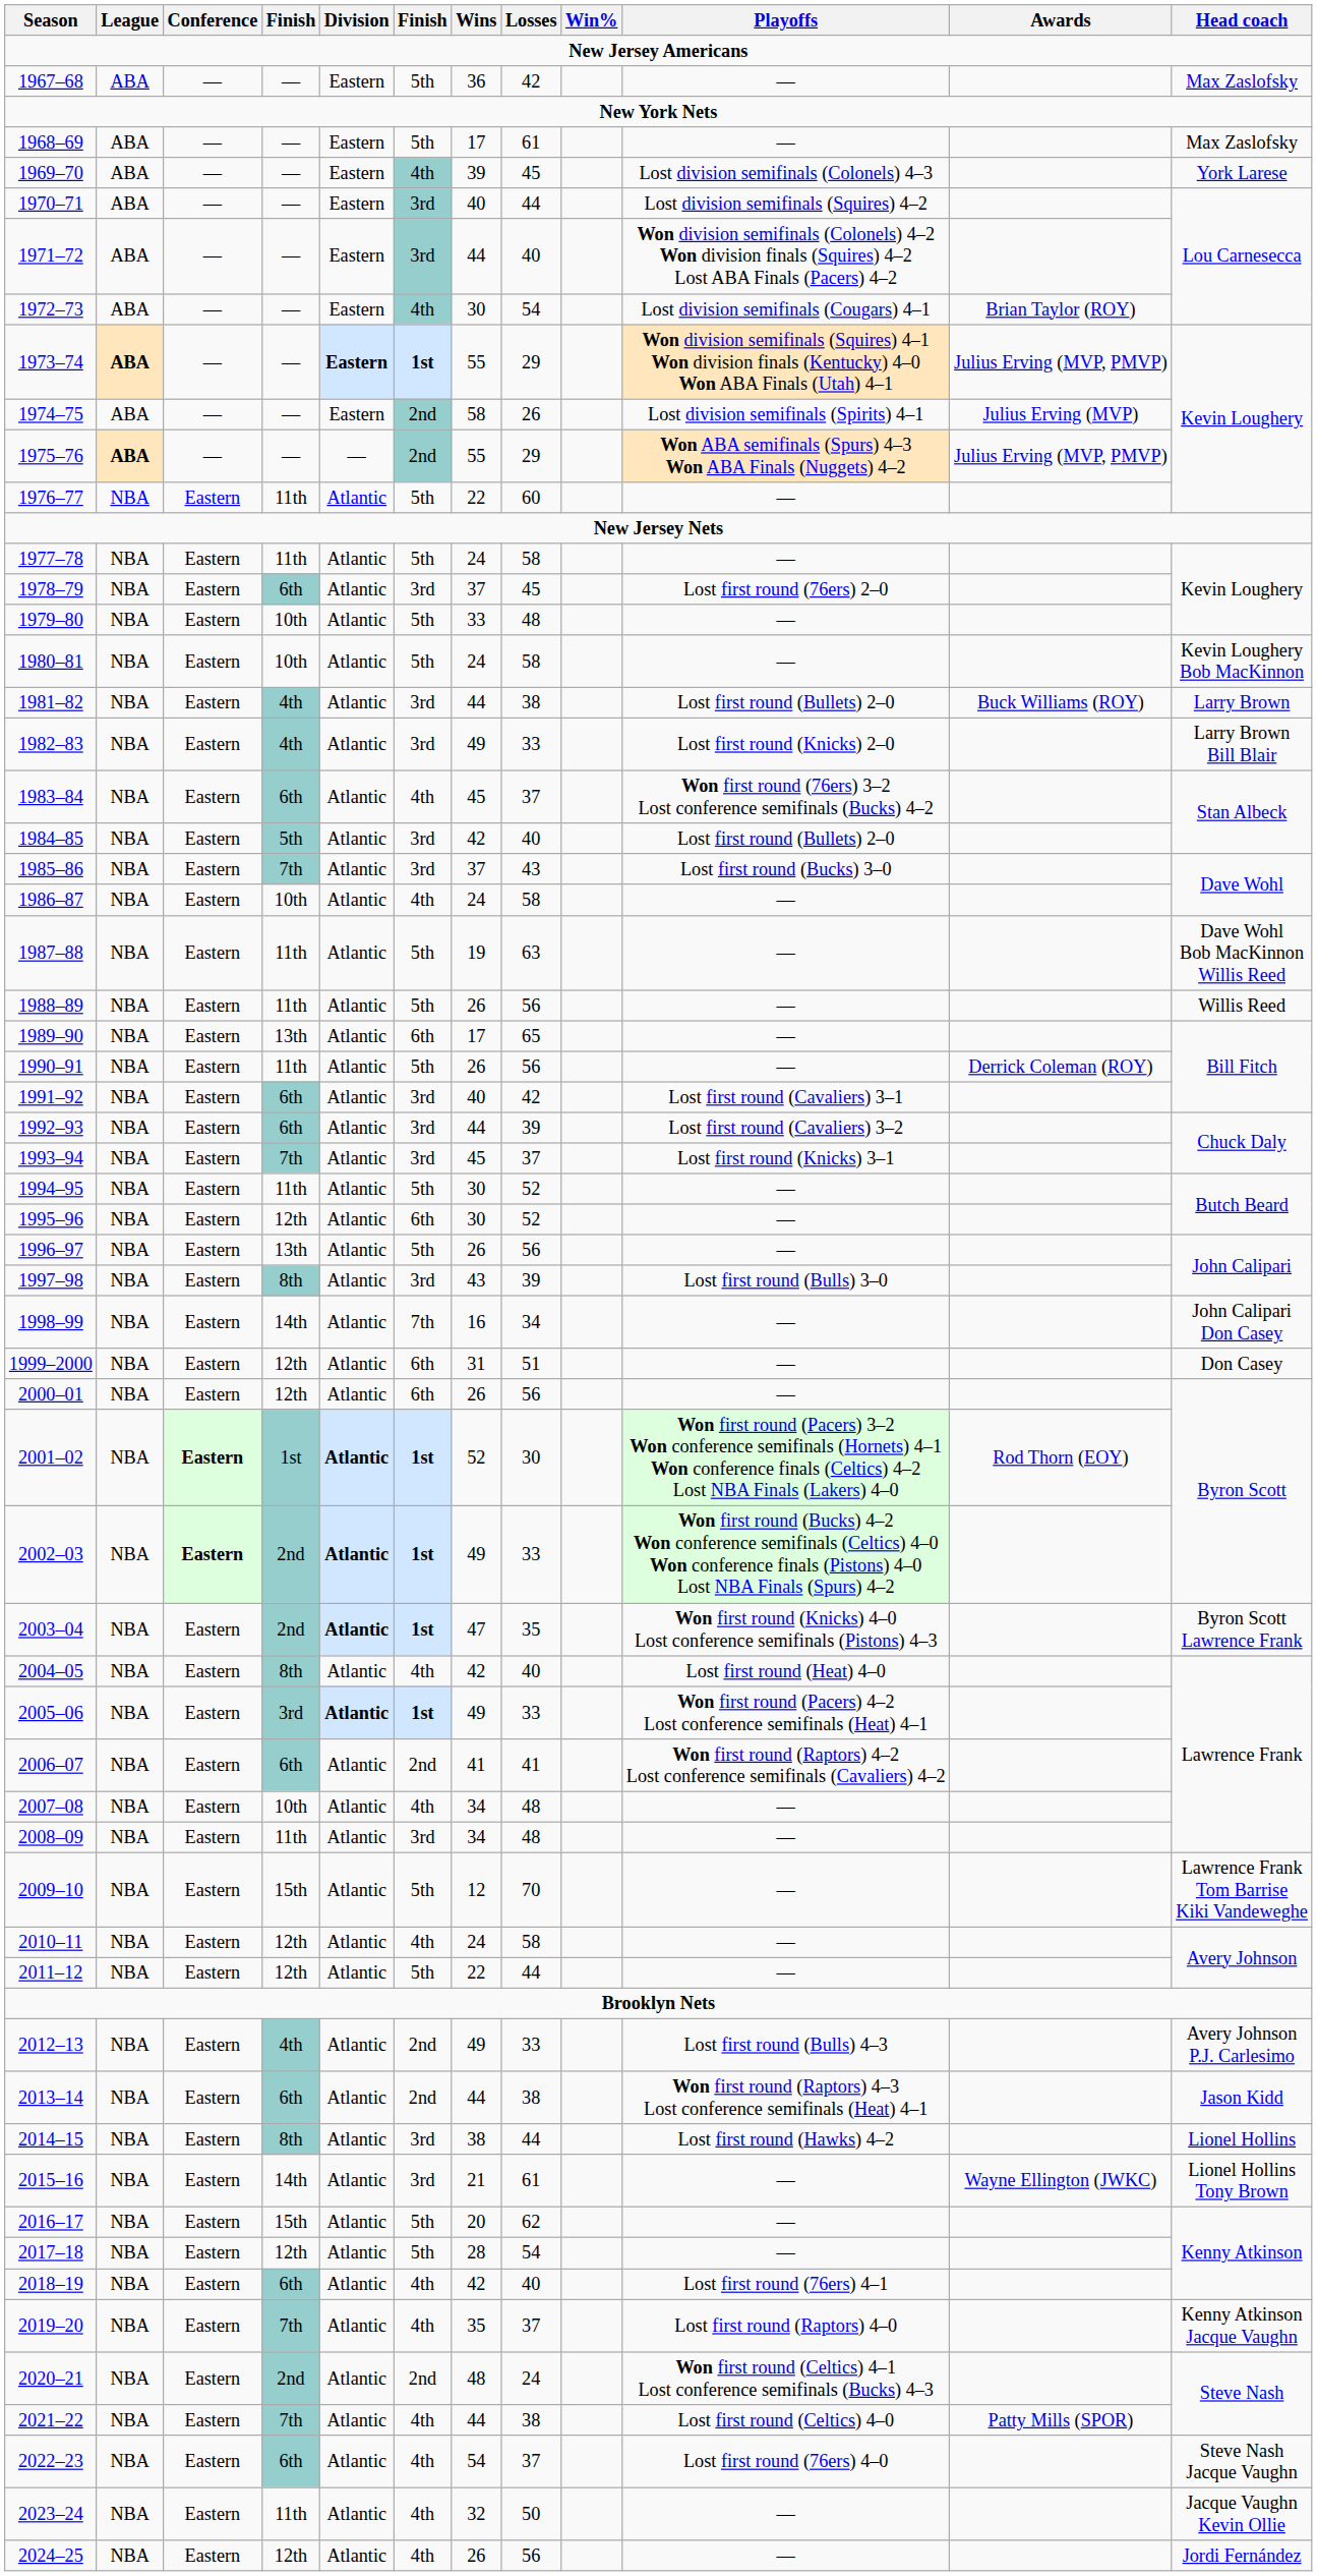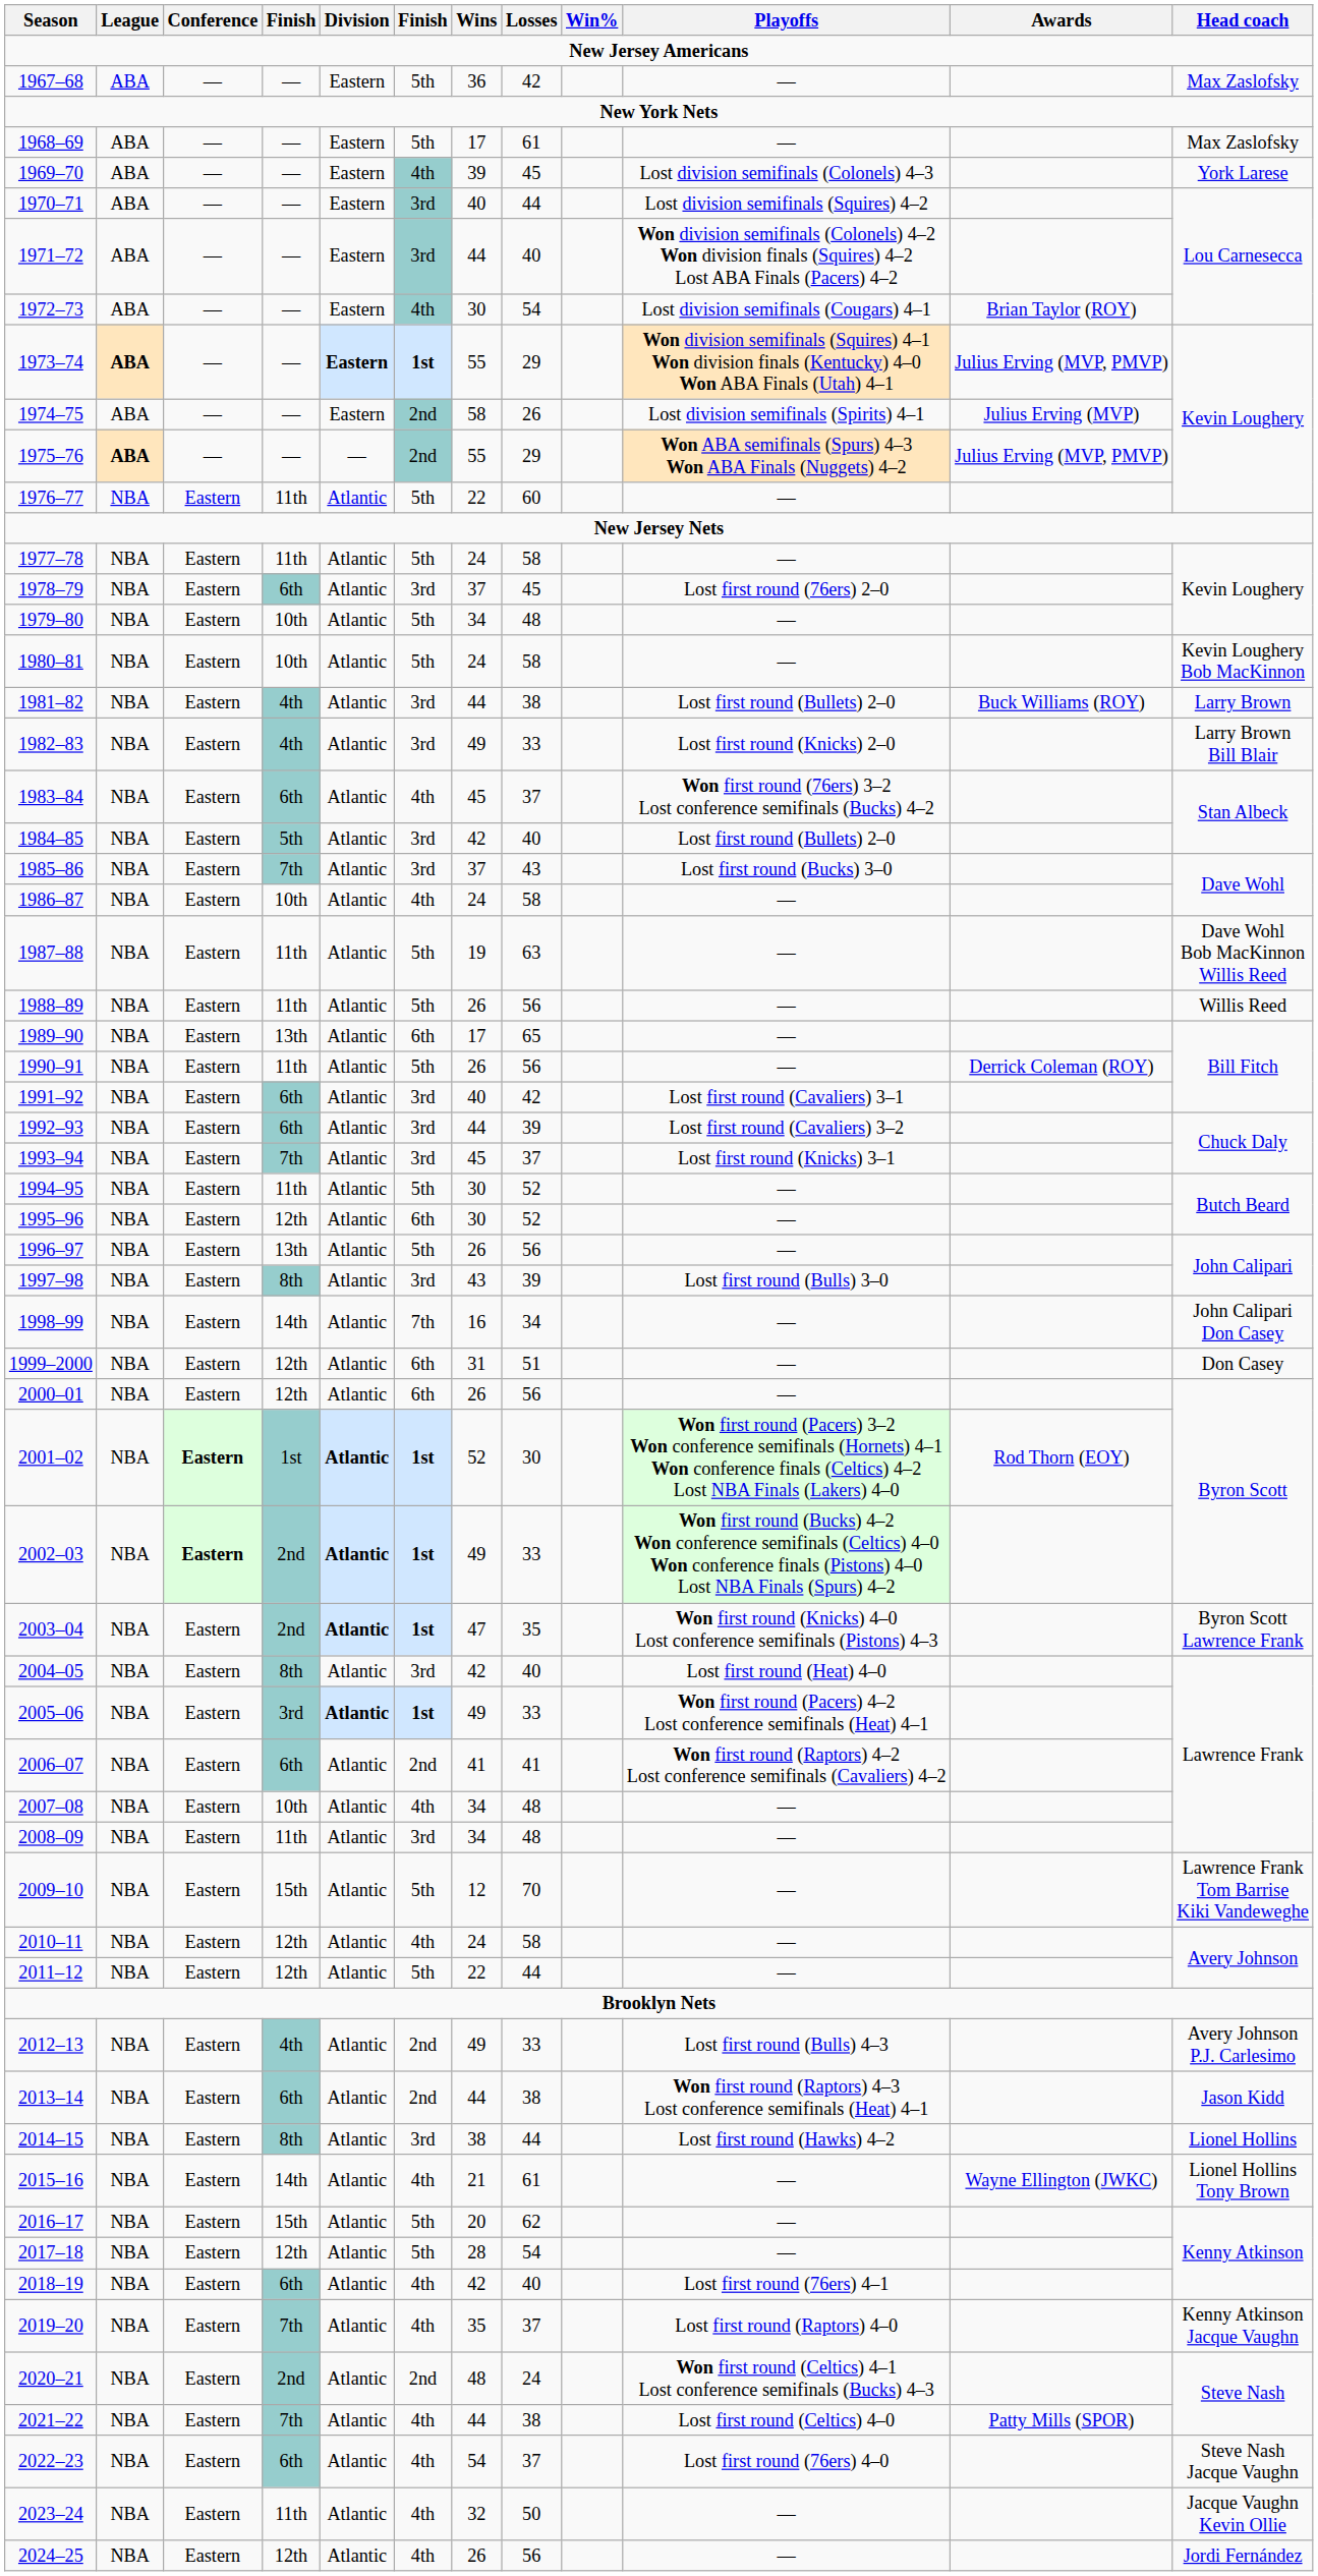1979–80 | Wins: 33 -> 34
2004–05 | column 6: 4th -> 3rd
2015–16 | column 6: 3rd -> 4th
